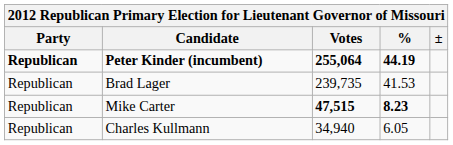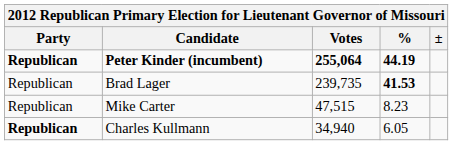Brad Lager | %: normal -> bold
Mike Carter | Votes: bold -> normal
Mike Carter | %: bold -> normal
Charles Kullmann | Party: normal -> bold
